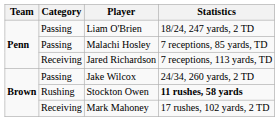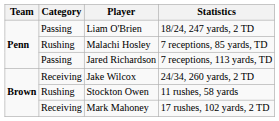Malachi Hosley | Category: Passing -> Rushing
Jared Richardson | Category: Receiving -> Passing
Jake Wilcox | Category: Passing -> Receiving
Stockton Owen | Statistics: bold -> normal
